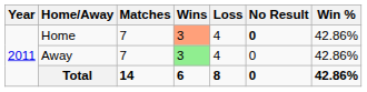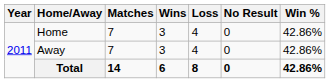Home | Wins: lightsalmon background -> no background
Home | No Result: bold -> normal
Away | Wins: lightgreen background -> no background
